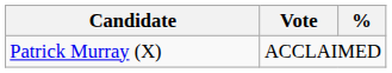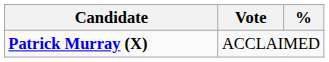Patrick Murray (X) | Candidate: normal -> bold
